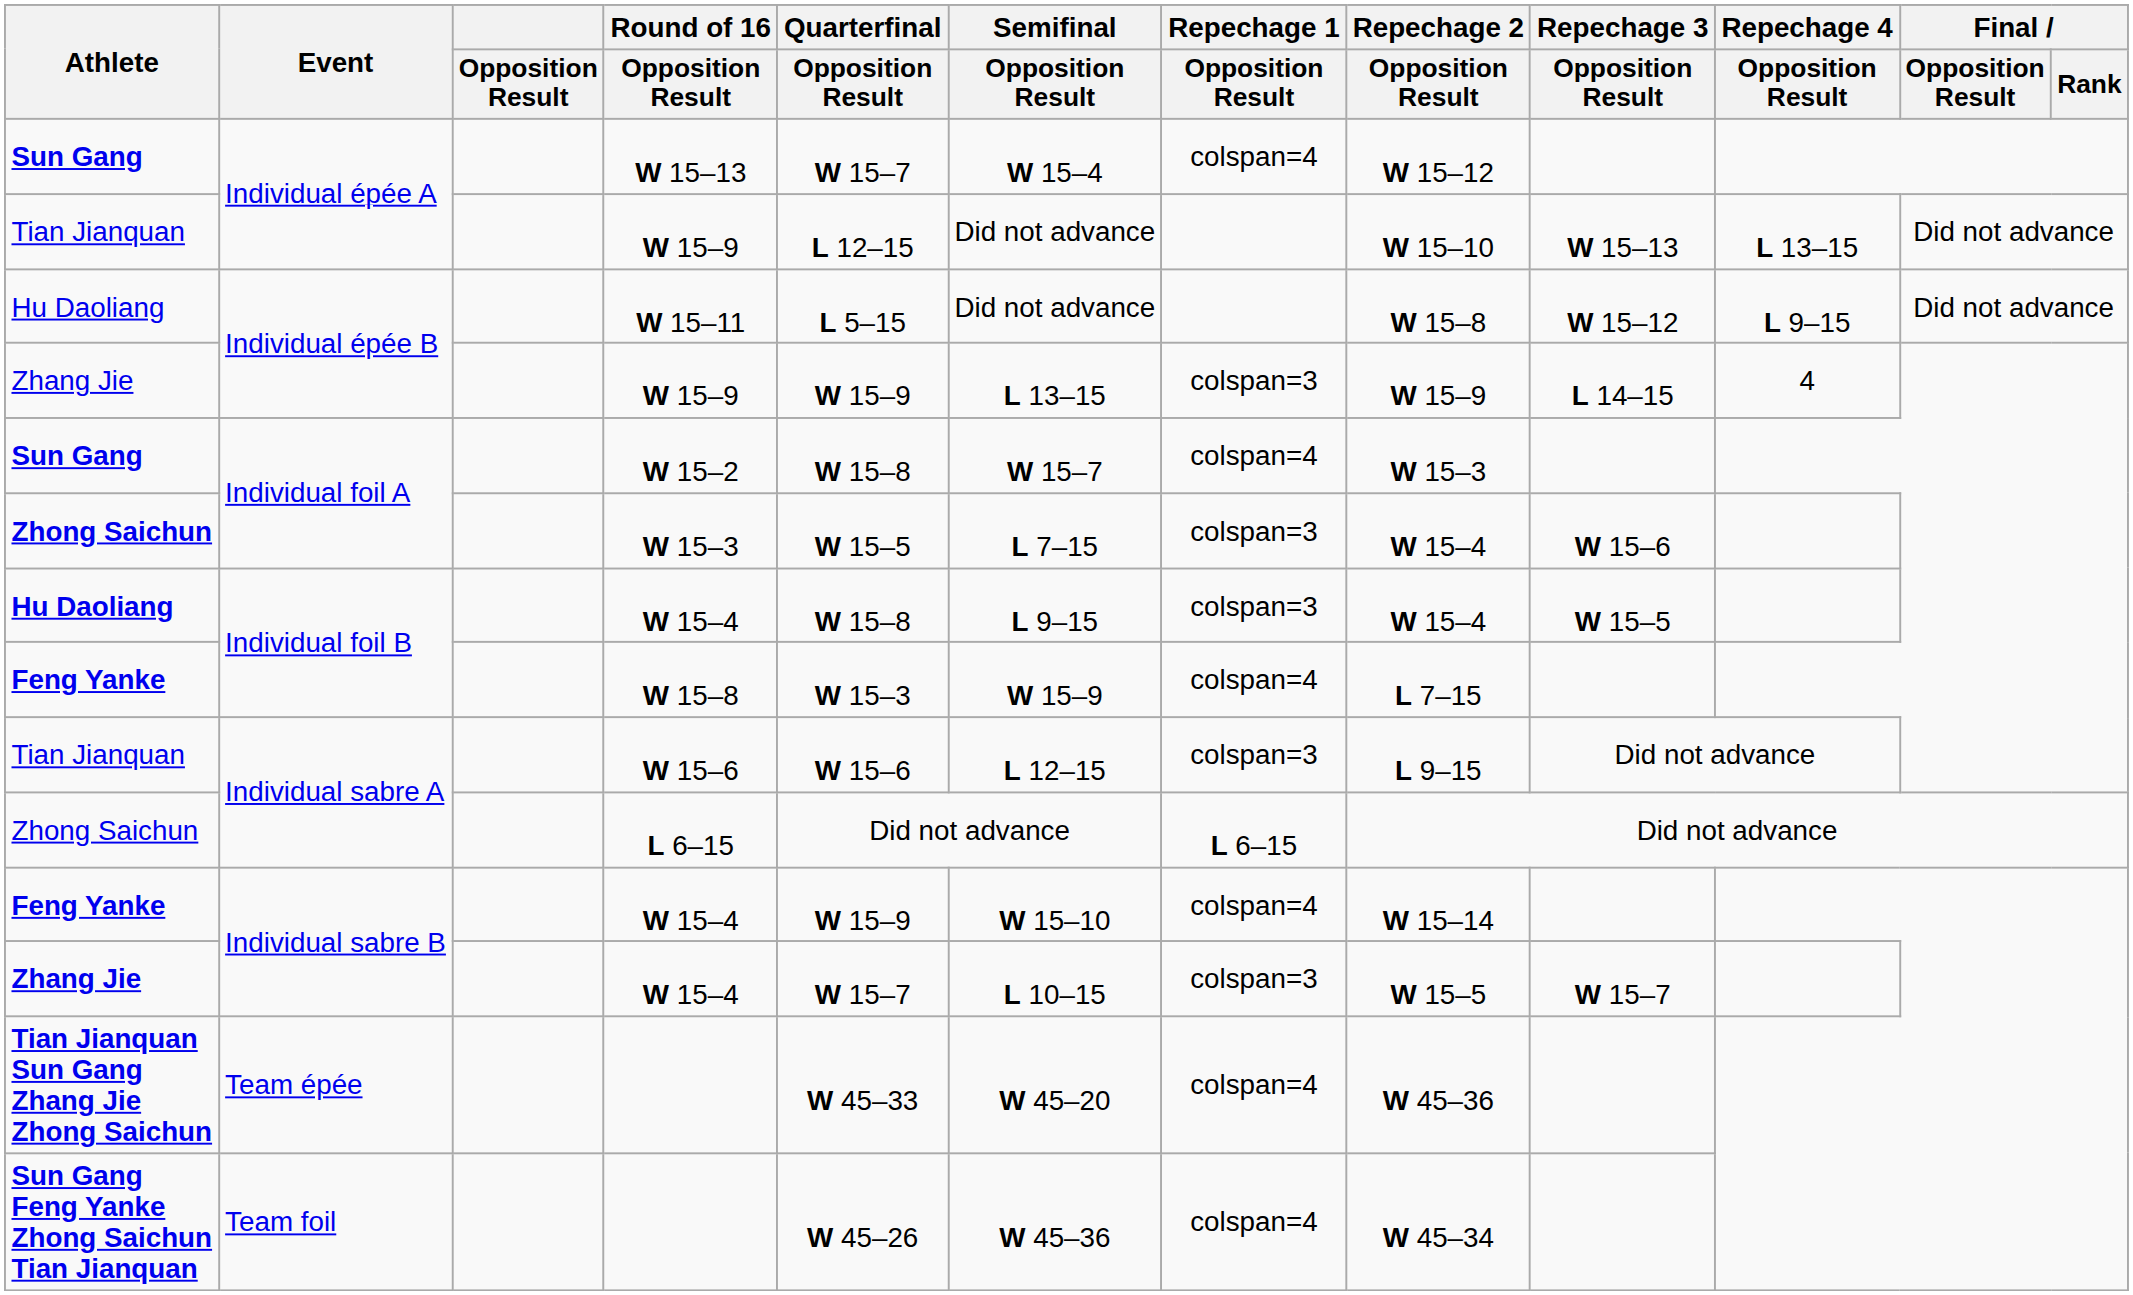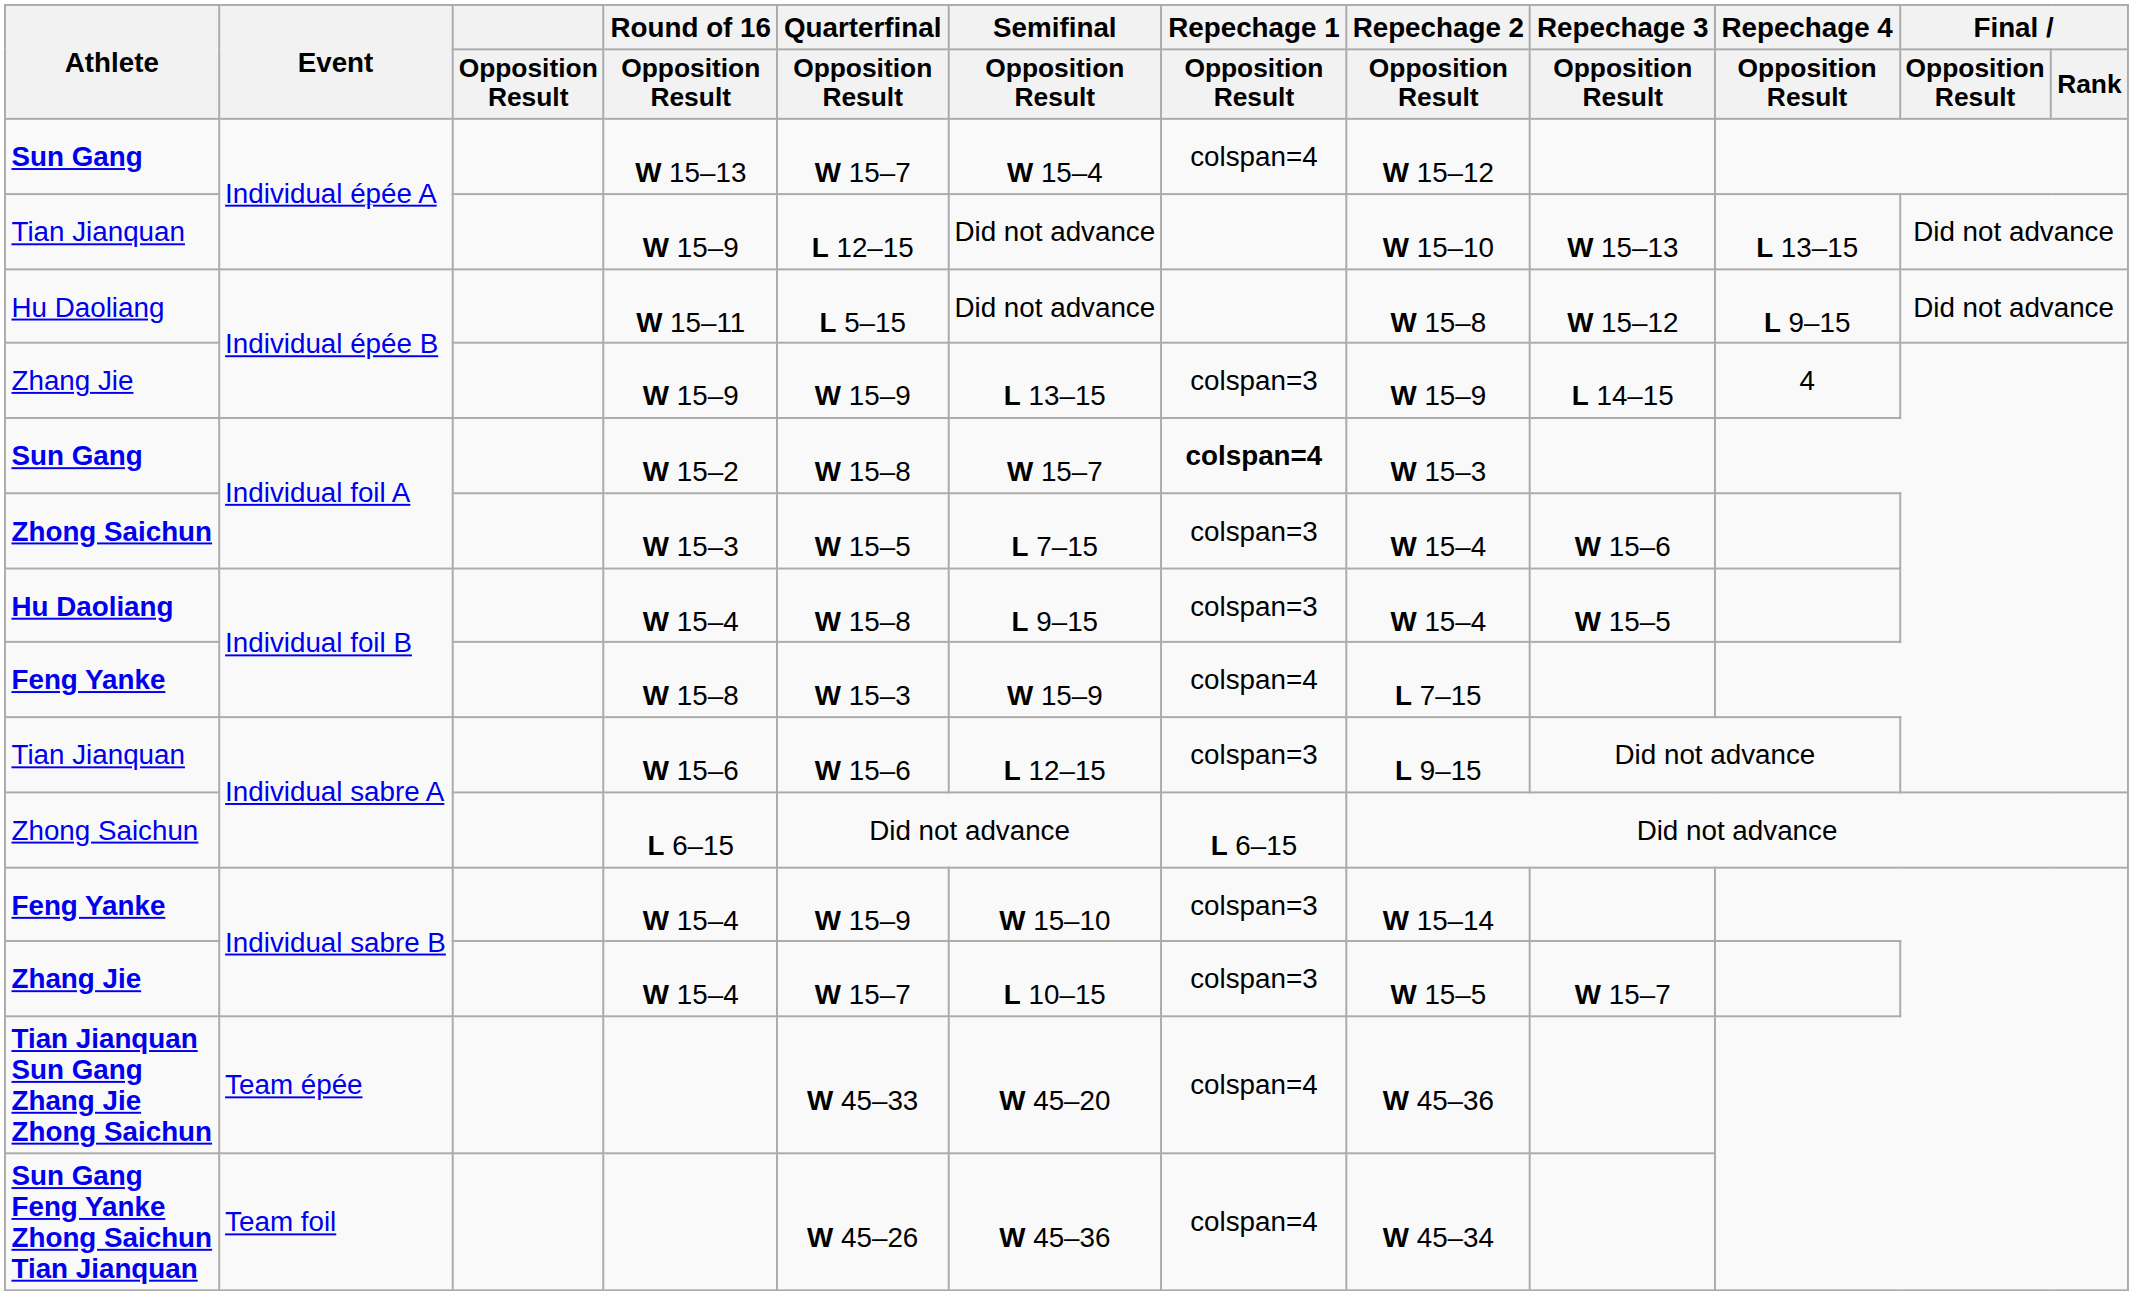W 15–2 | Repechage 1 / Opposition Result: normal -> bold
Feng Yanke / W 15–4 | Repechage 1 / Opposition Result: colspan=4 -> colspan=3
